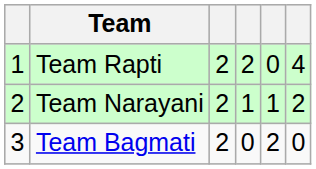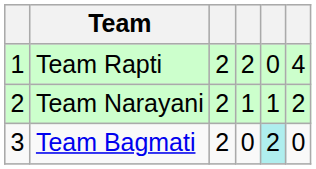Team Bagmati | column 5: no background -> paleturquoise background
